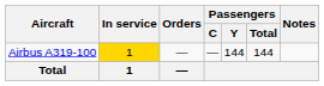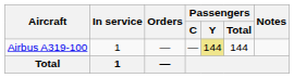Airbus A319-100 | In service: gold background -> no background
Airbus A319-100 | Passengers / Y: no background -> khaki background
